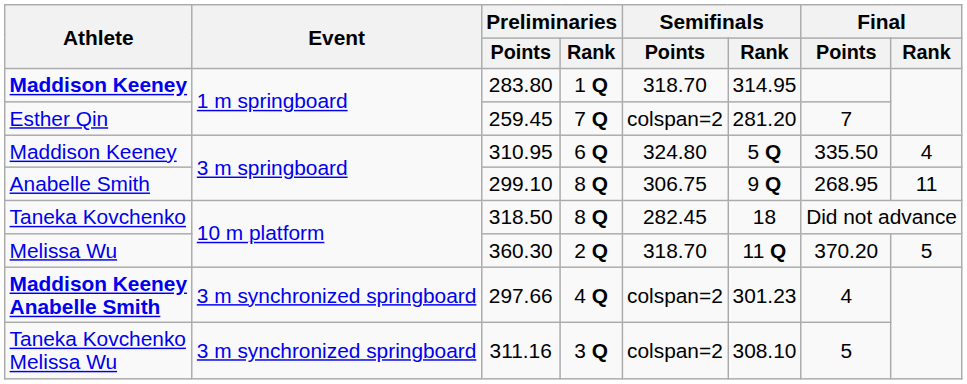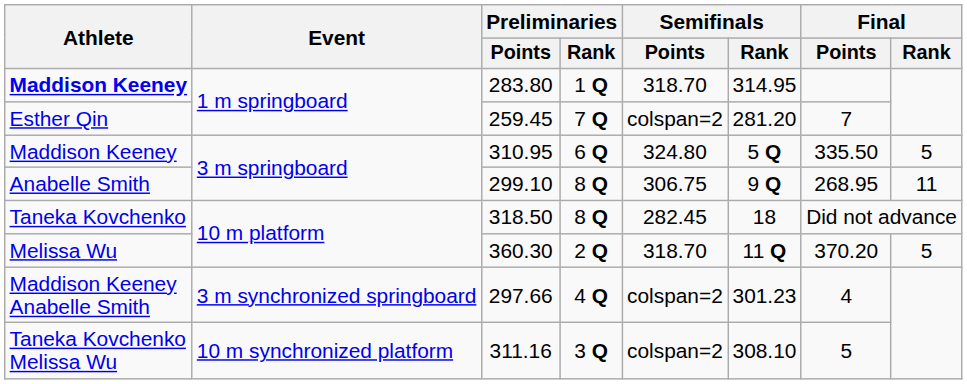310.95 | Final / Rank: 4 -> 5
297.66 | Athlete: bold -> normal
311.16 | Event: 3 m synchronized springboard -> 10 m synchronized platform
